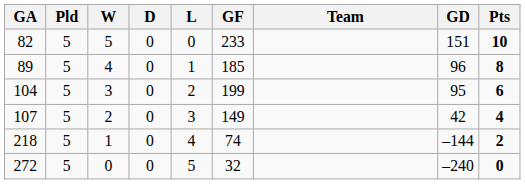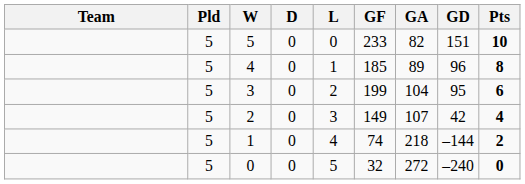columns swapped: Team <-> GA
